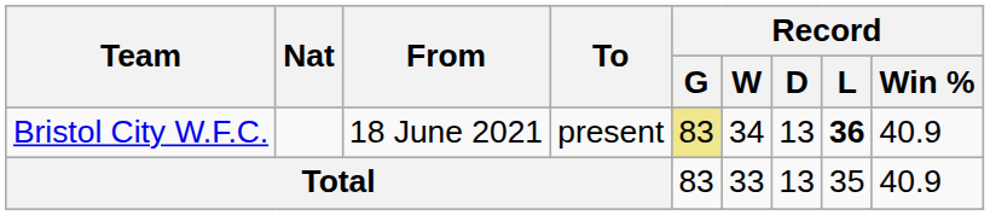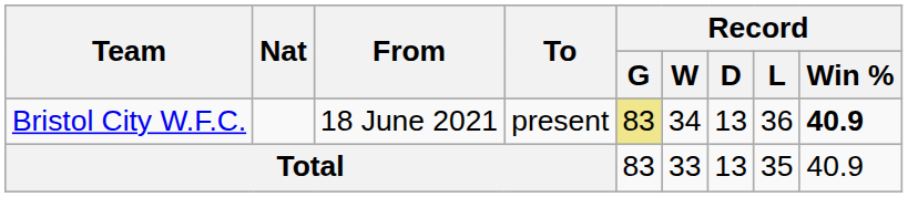Bristol City W.F.C. | Record / L: bold -> normal
Bristol City W.F.C. | Record / Win %: normal -> bold
